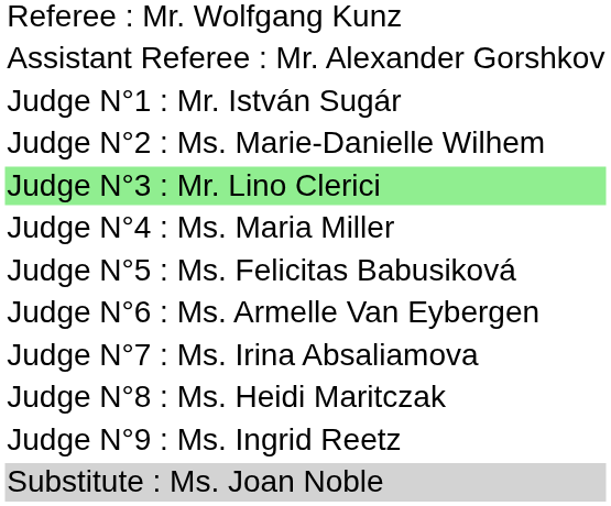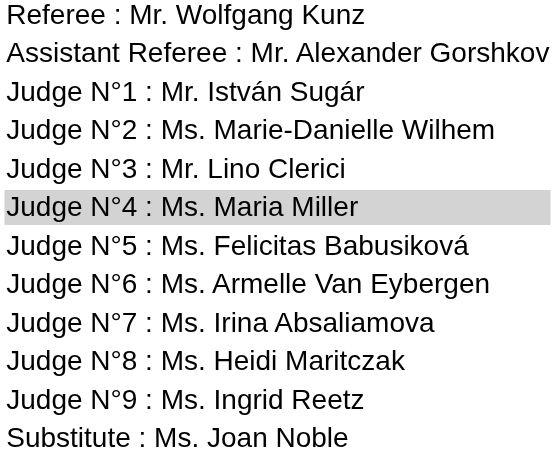row 5 | column 1: lightgreen background -> no background
row 6 | column 1: no background -> lightgrey background
row 12 | column 1: lightgrey background -> no background
